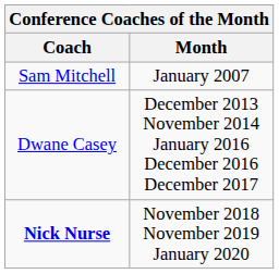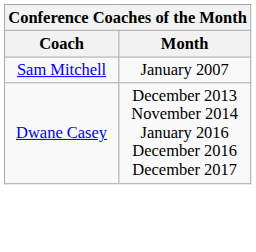- row: Nick Nurse | November 2018 November 2019 January 2020
